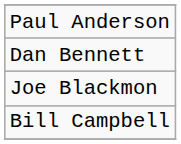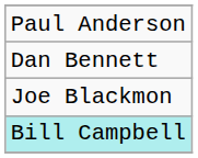row 4 | column 1: no background -> paleturquoise background
